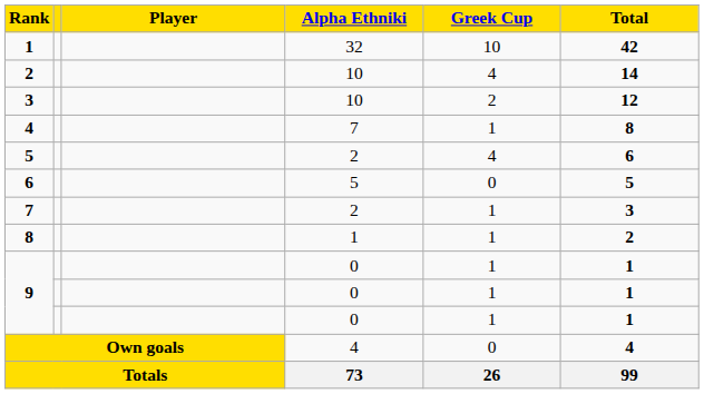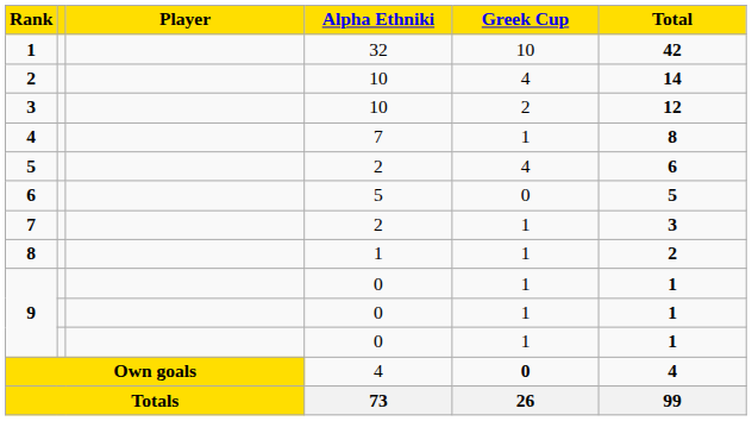Own goals | Greek Cup: normal -> bold
